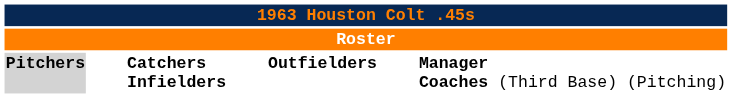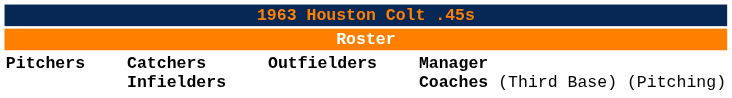Pitchers | column 1: lightgrey background -> no background
